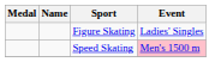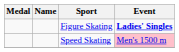Figure Skating | Event: normal -> bold
